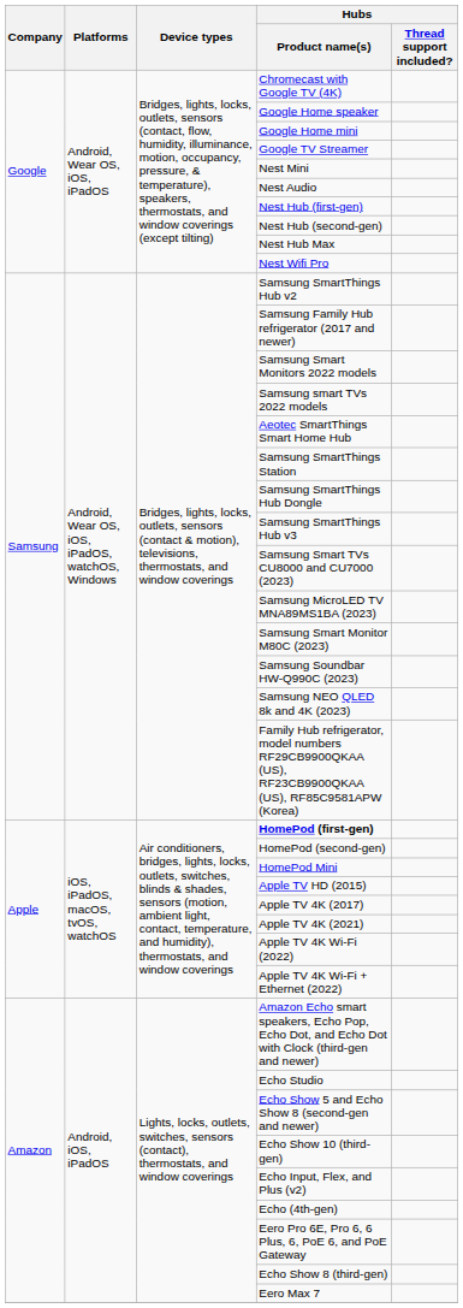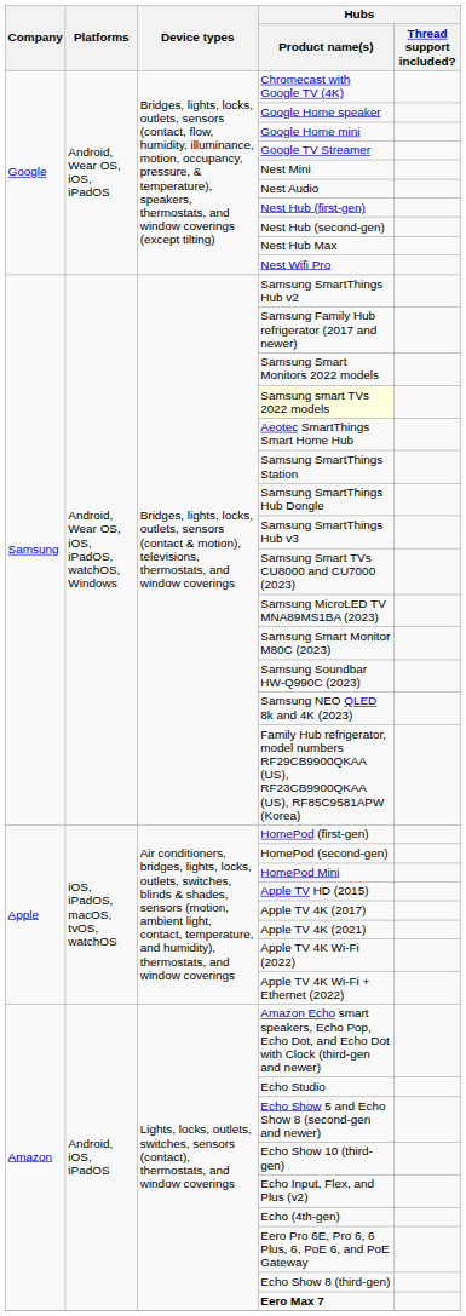Samsung smart TVs 2022 models | Hubs / Product name(s): no background -> lightyellow background
HomePod (first-gen) | Hubs / Product name(s): bold -> normal
Eero Max 7 | Hubs / Product name(s): normal -> bold
